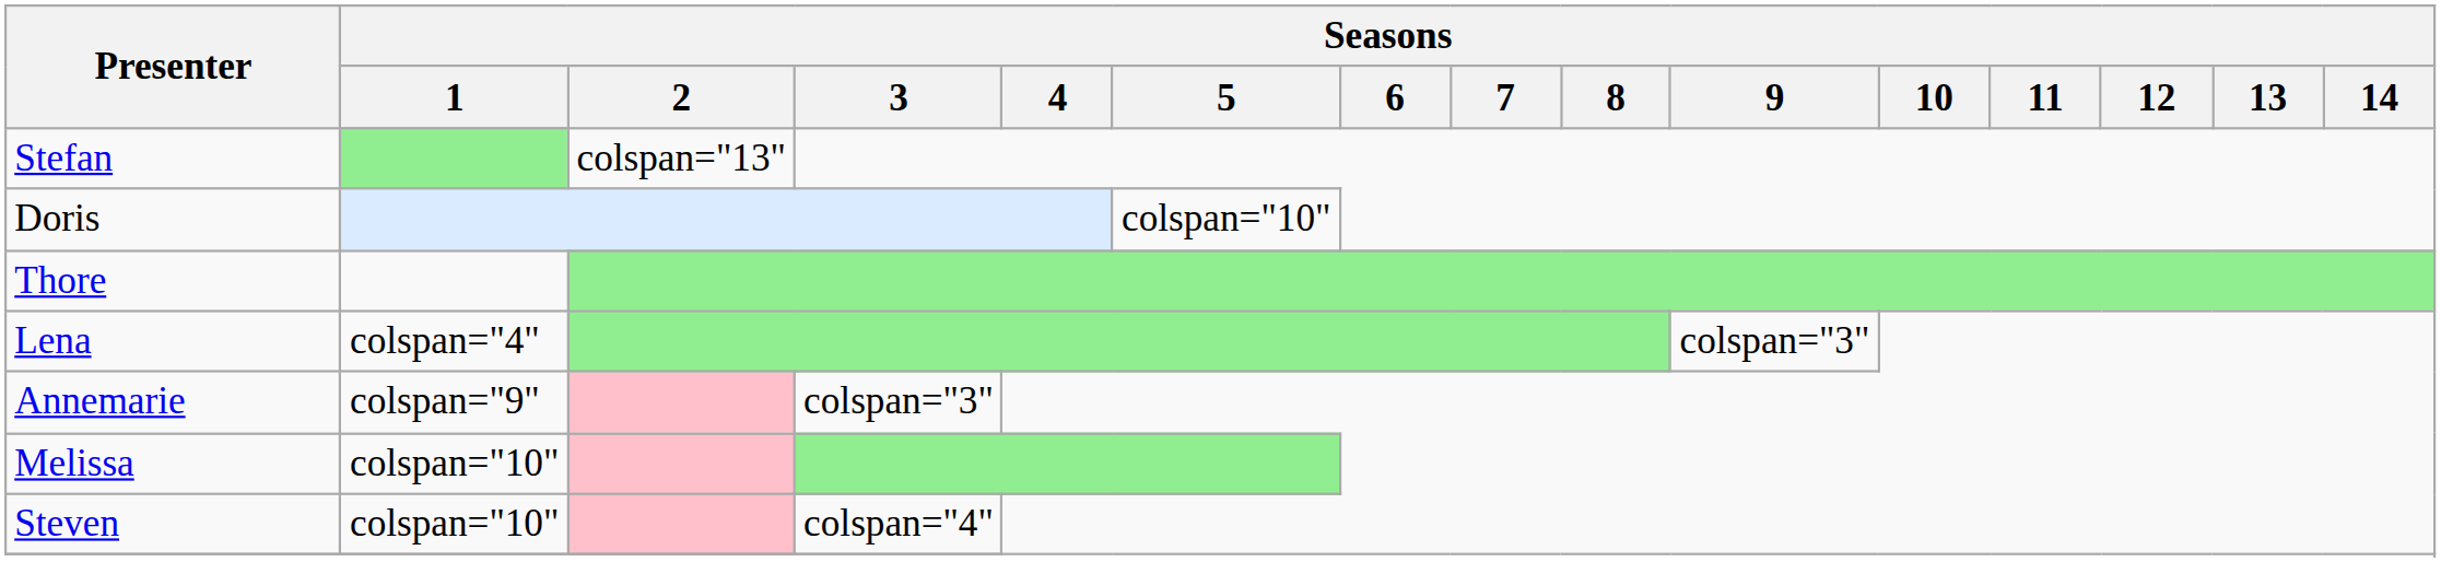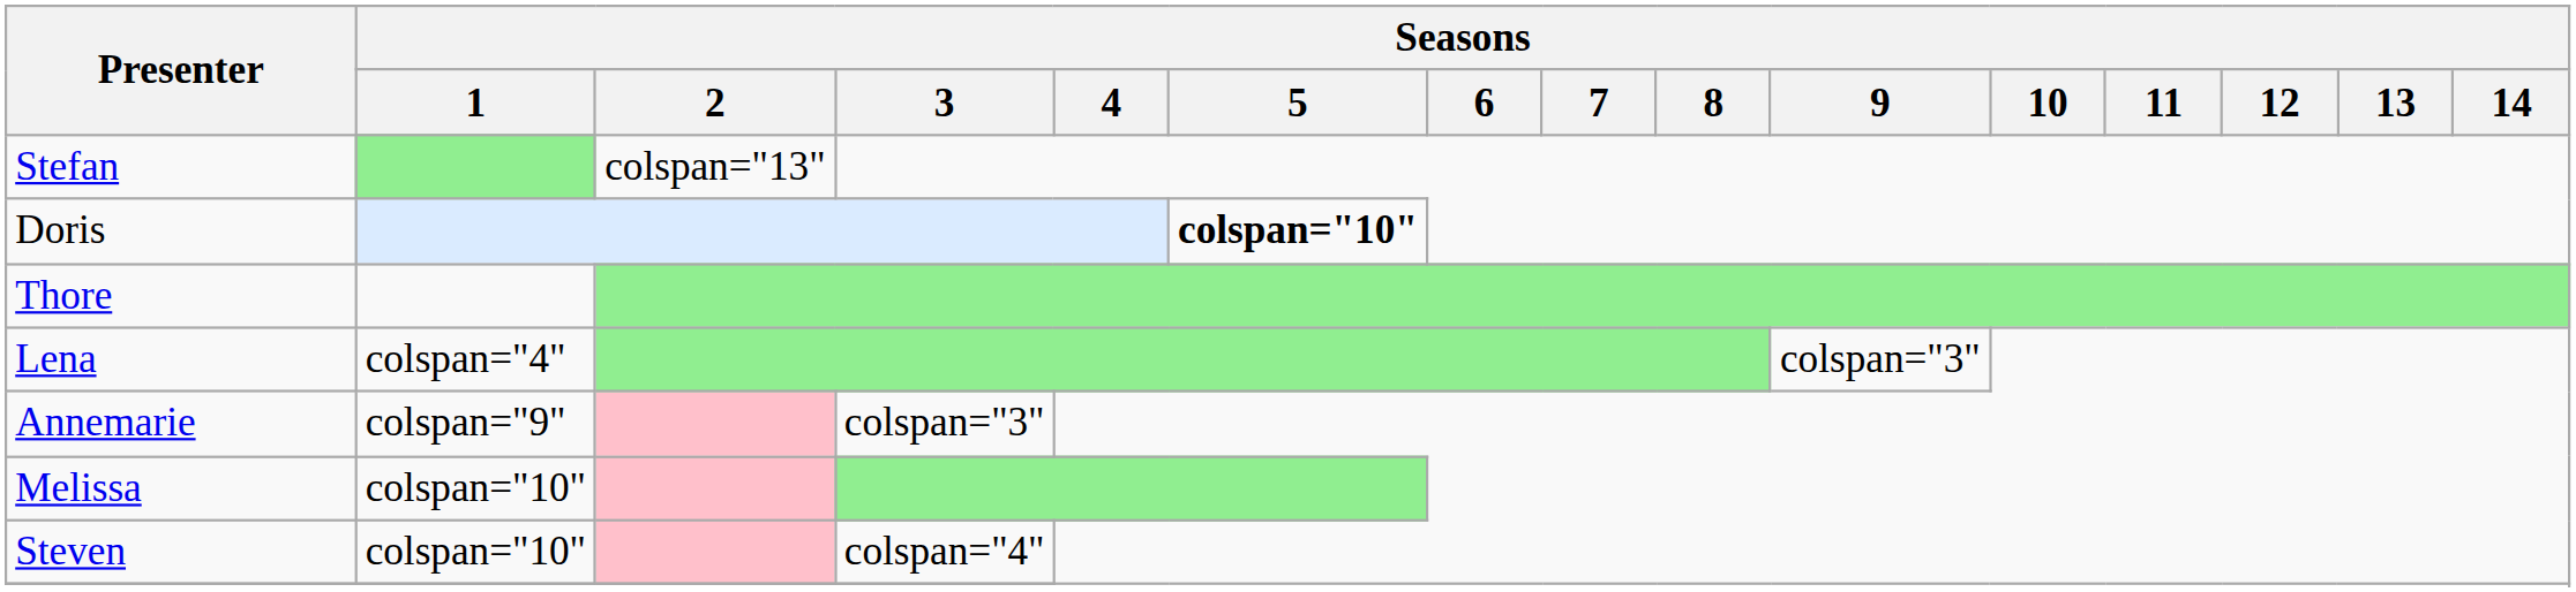Doris | Seasons / 5: normal -> bold
